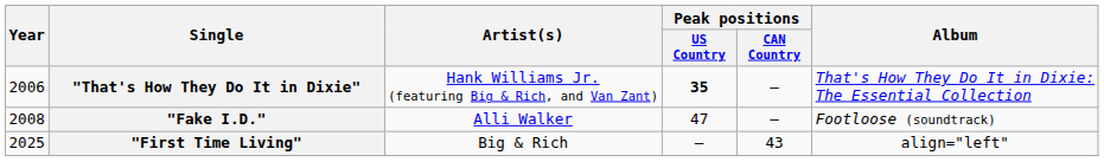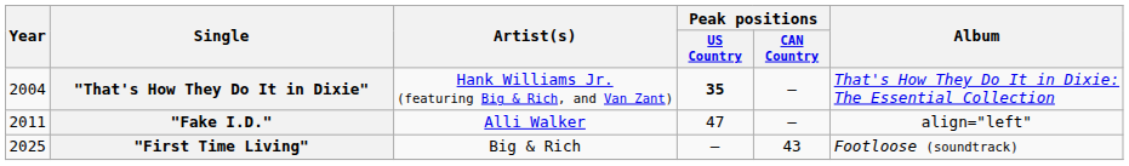"That's How They Do It in Dixie" | Year: 2006 -> 2004
"Fake I.D." | Year: 2008 -> 2011
"Fake I.D." | Album: Footloose (soundtrack) -> align="left"
"First Time Living" | Album: align="left" -> Footloose (soundtrack)
